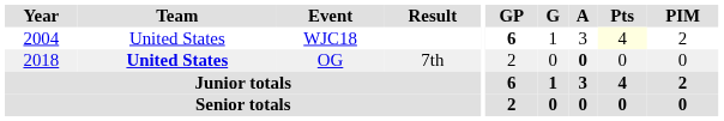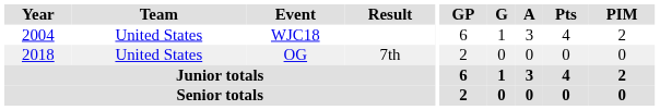WJC18 | GP: bold -> normal
WJC18 | Pts: lightyellow background -> no background
OG | Team: bold -> normal
OG | A: bold -> normal
